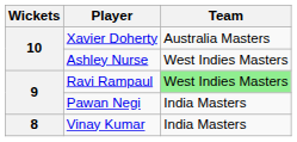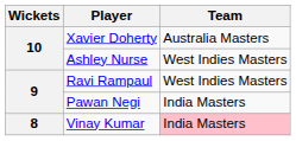Ravi Rampaul | Team: lightgreen background -> no background
Vinay Kumar | Team: no background -> pink background
